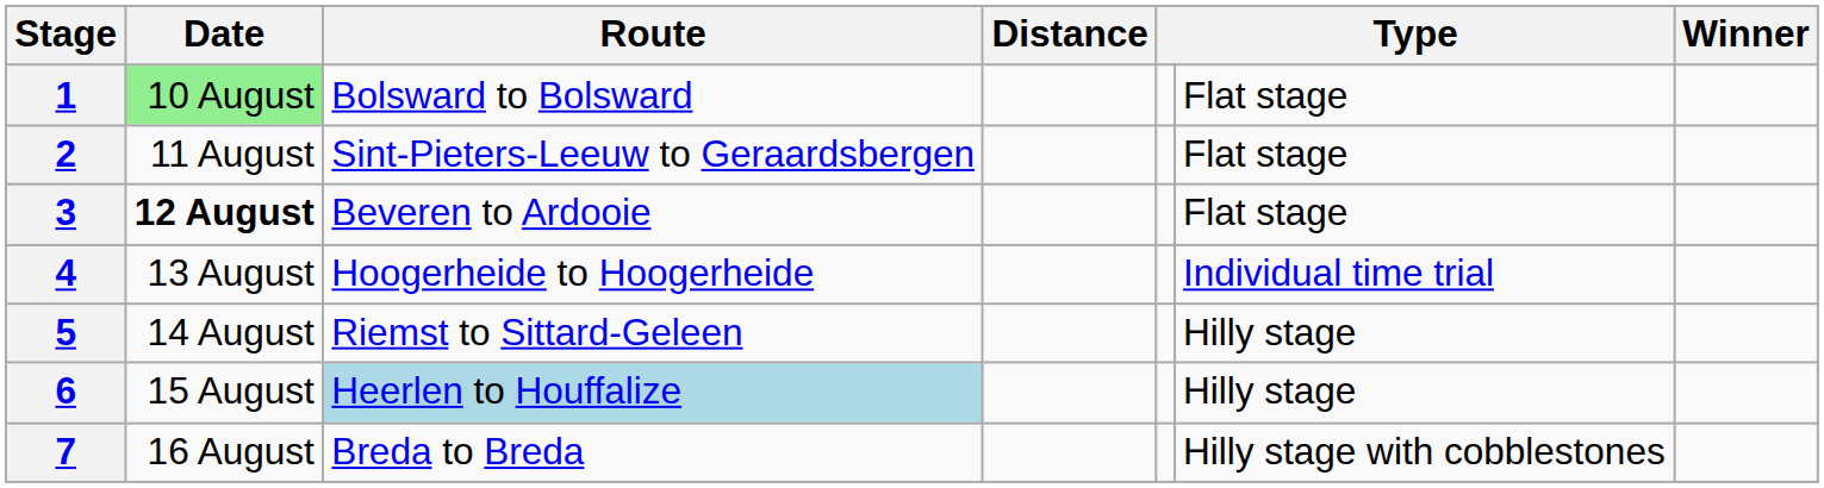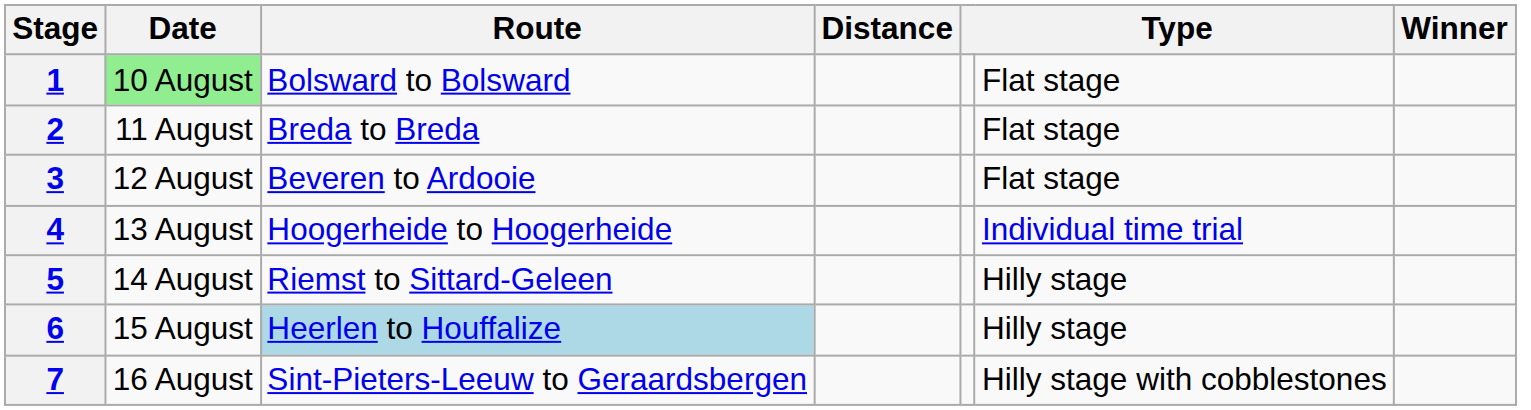2 | Route: Sint-Pieters-Leeuw to Geraardsbergen -> Breda to Breda
3 | Date: bold -> normal
7 | Route: Breda to Breda -> Sint-Pieters-Leeuw to Geraardsbergen
